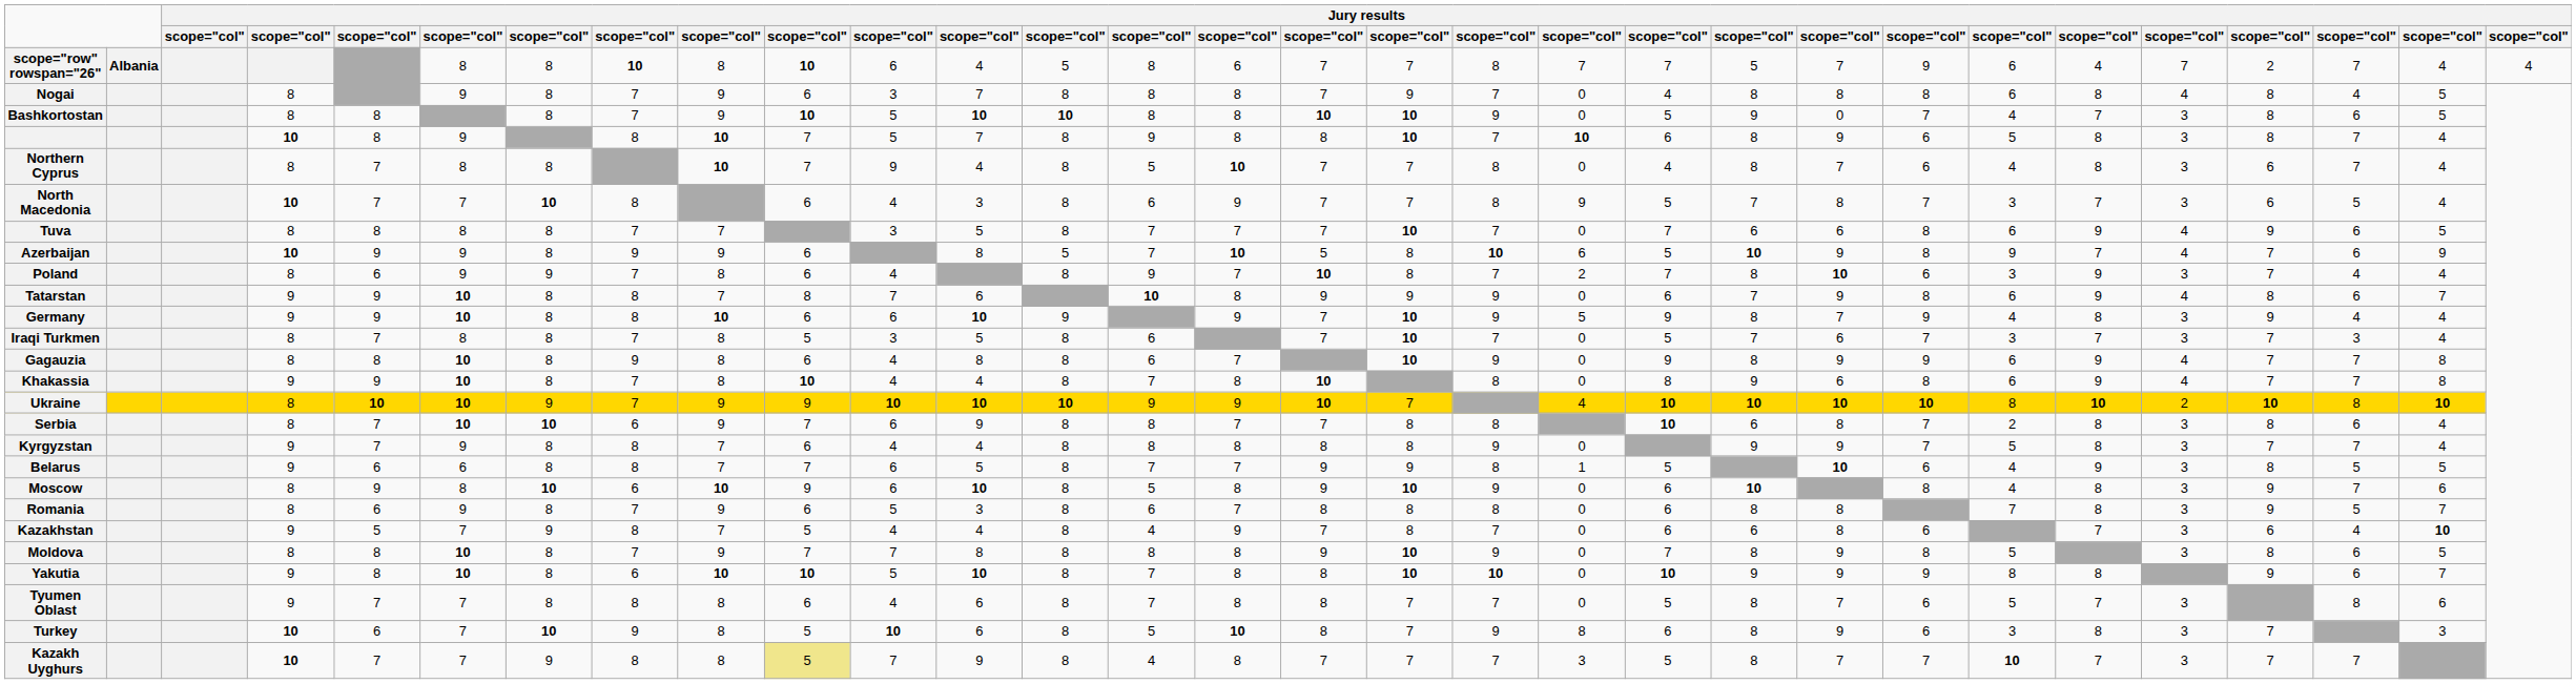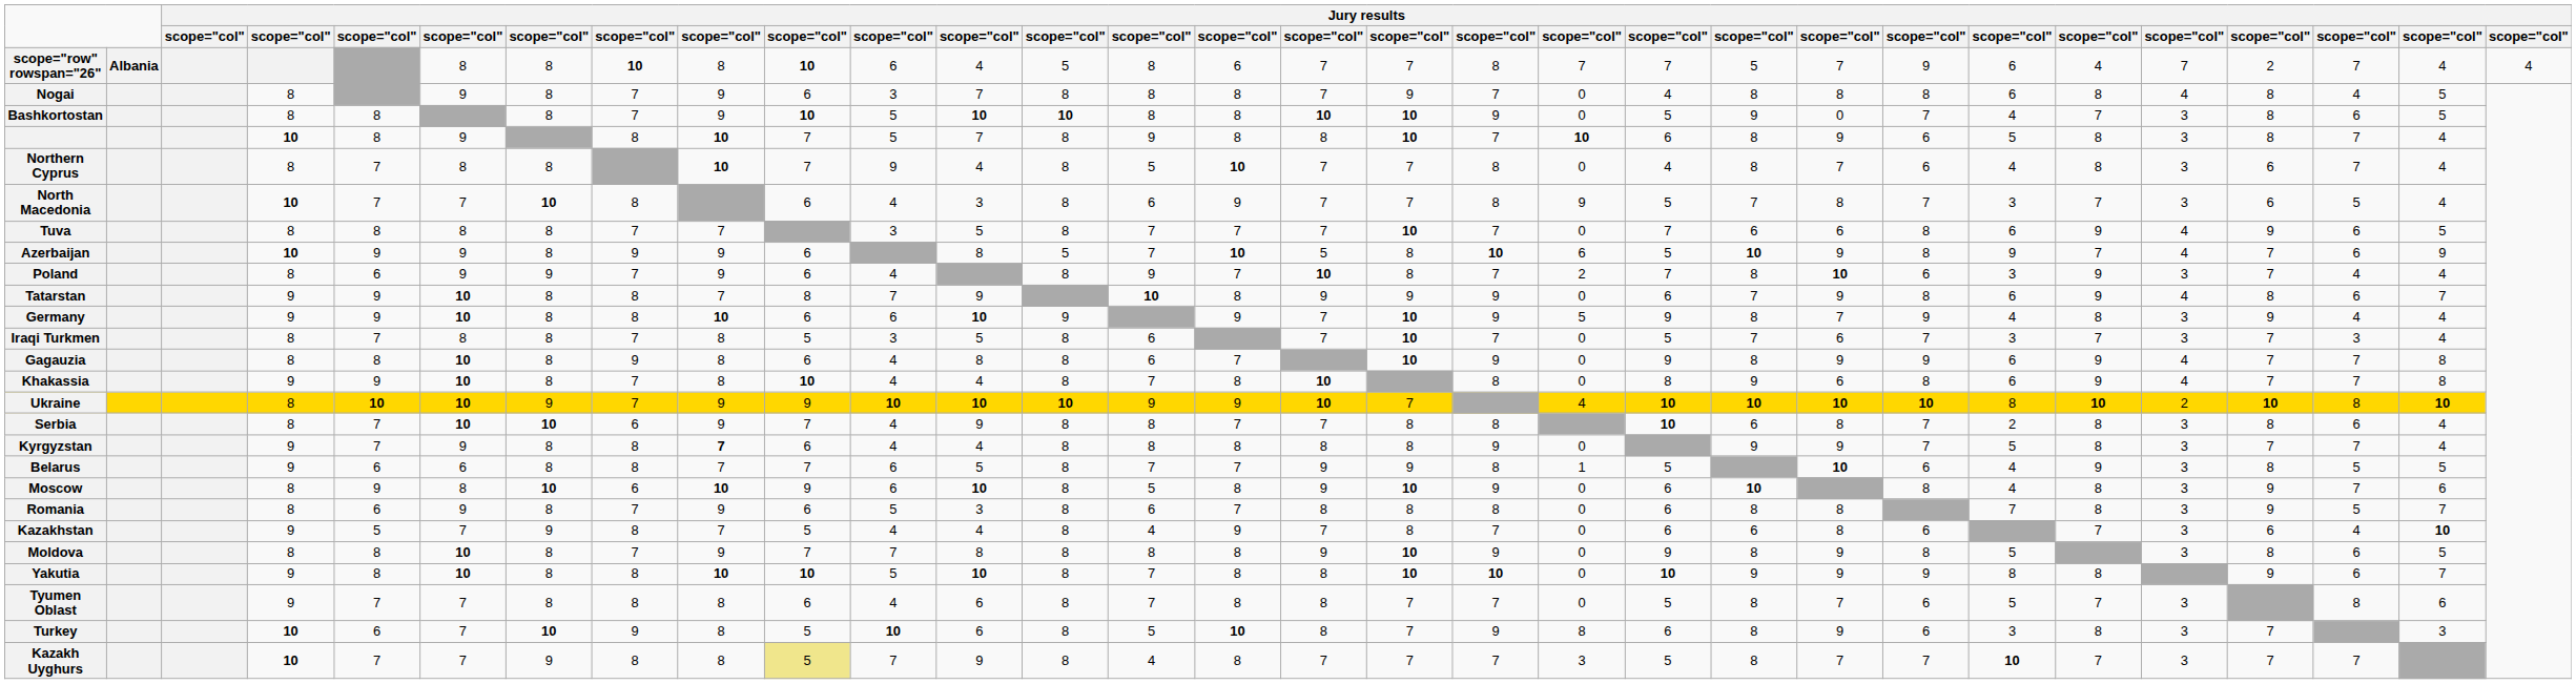Poland | column 9: 8 -> 9
Tatarstan | column 12: 6 -> 9
Serbia | column 11: 6 -> 4
Kyrgyzstan | column 9: normal -> bold
Moldova | column 20: 7 -> 9
Yakutia | column 8: 6 -> 8
